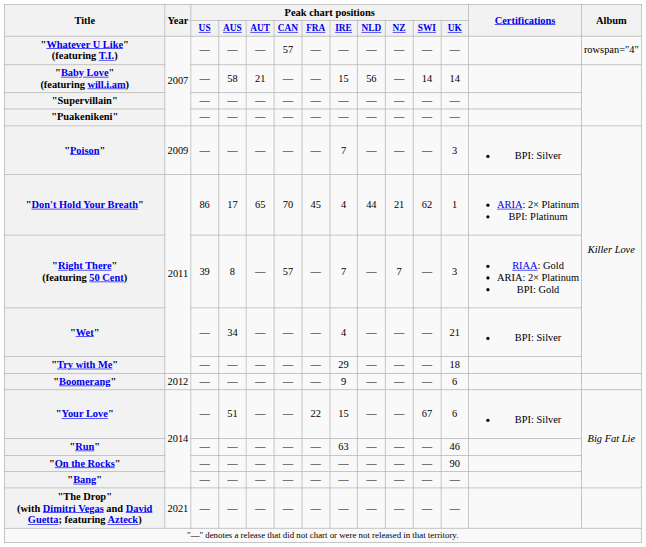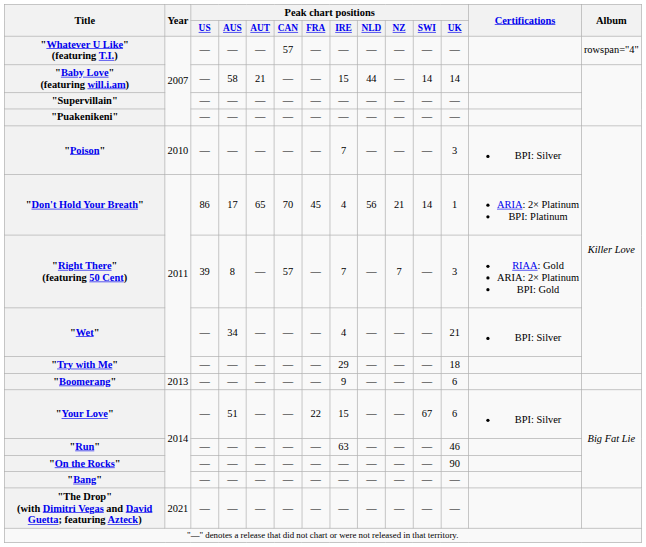"Baby Love" (featuring will.i.am) | Peak chart positions / NLD: 56 -> 44
"Poison" | Year: 2009 -> 2010
"Don't Hold Your Breath" | Peak chart positions / NLD: 44 -> 56
"Don't Hold Your Breath" | Peak chart positions / SWI: 62 -> 14
"Boomerang" | Year: 2012 -> 2013
